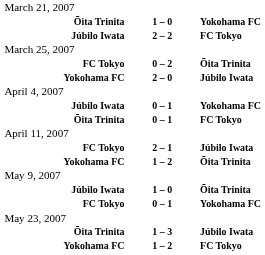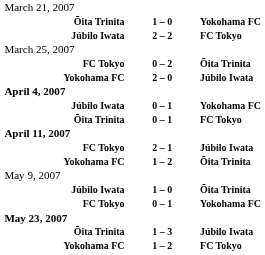April 4, 2007 | column 1: normal -> bold
April 11, 2007 | column 1: normal -> bold
May 23, 2007 | column 1: normal -> bold
